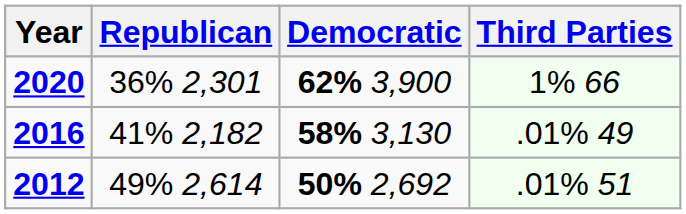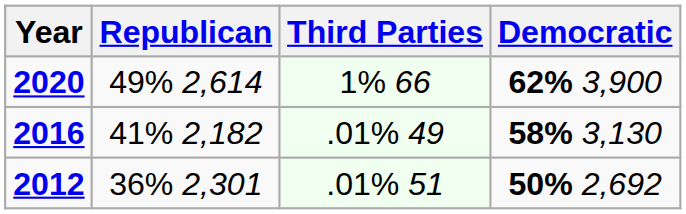columns swapped: Democratic <-> Third Parties
2020 | Republican: 36% 2,301 -> 49% 2,614
2012 | Republican: 49% 2,614 -> 36% 2,301
